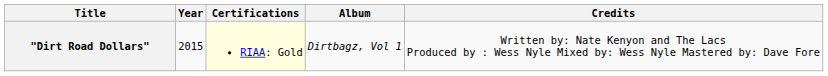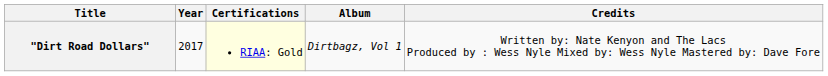"Dirt Road Dollars" | Year: 2015 -> 2017
